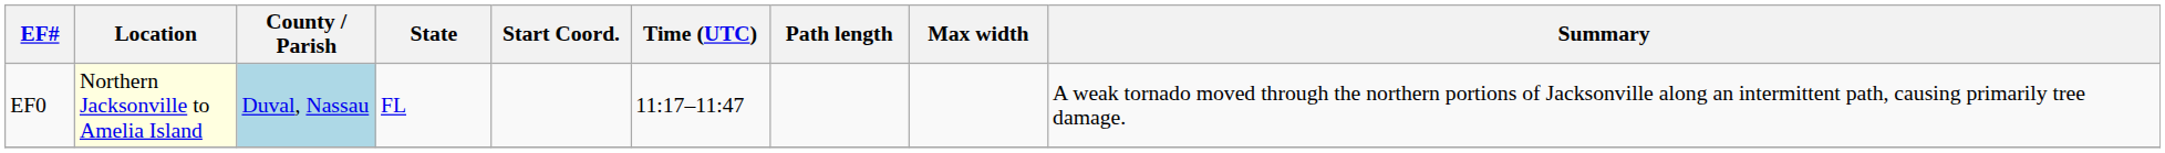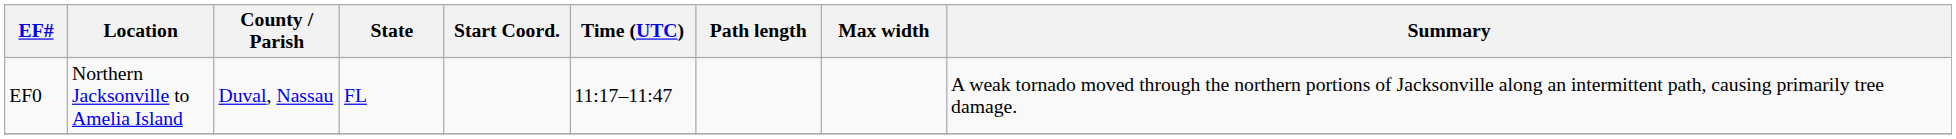EF0 | Location: lightyellow background -> no background
EF0 | County / Parish: lightblue background -> no background
